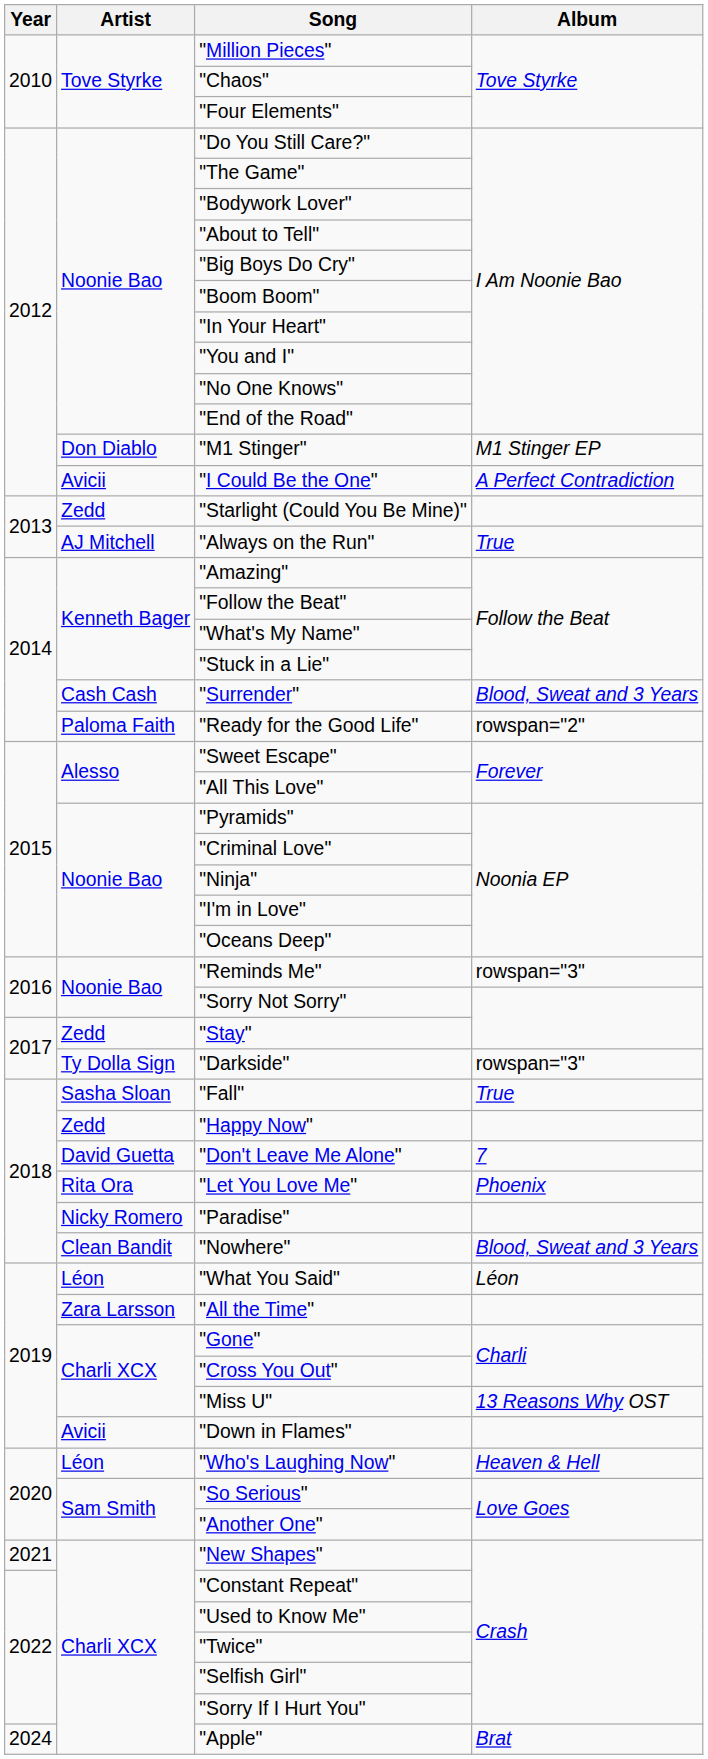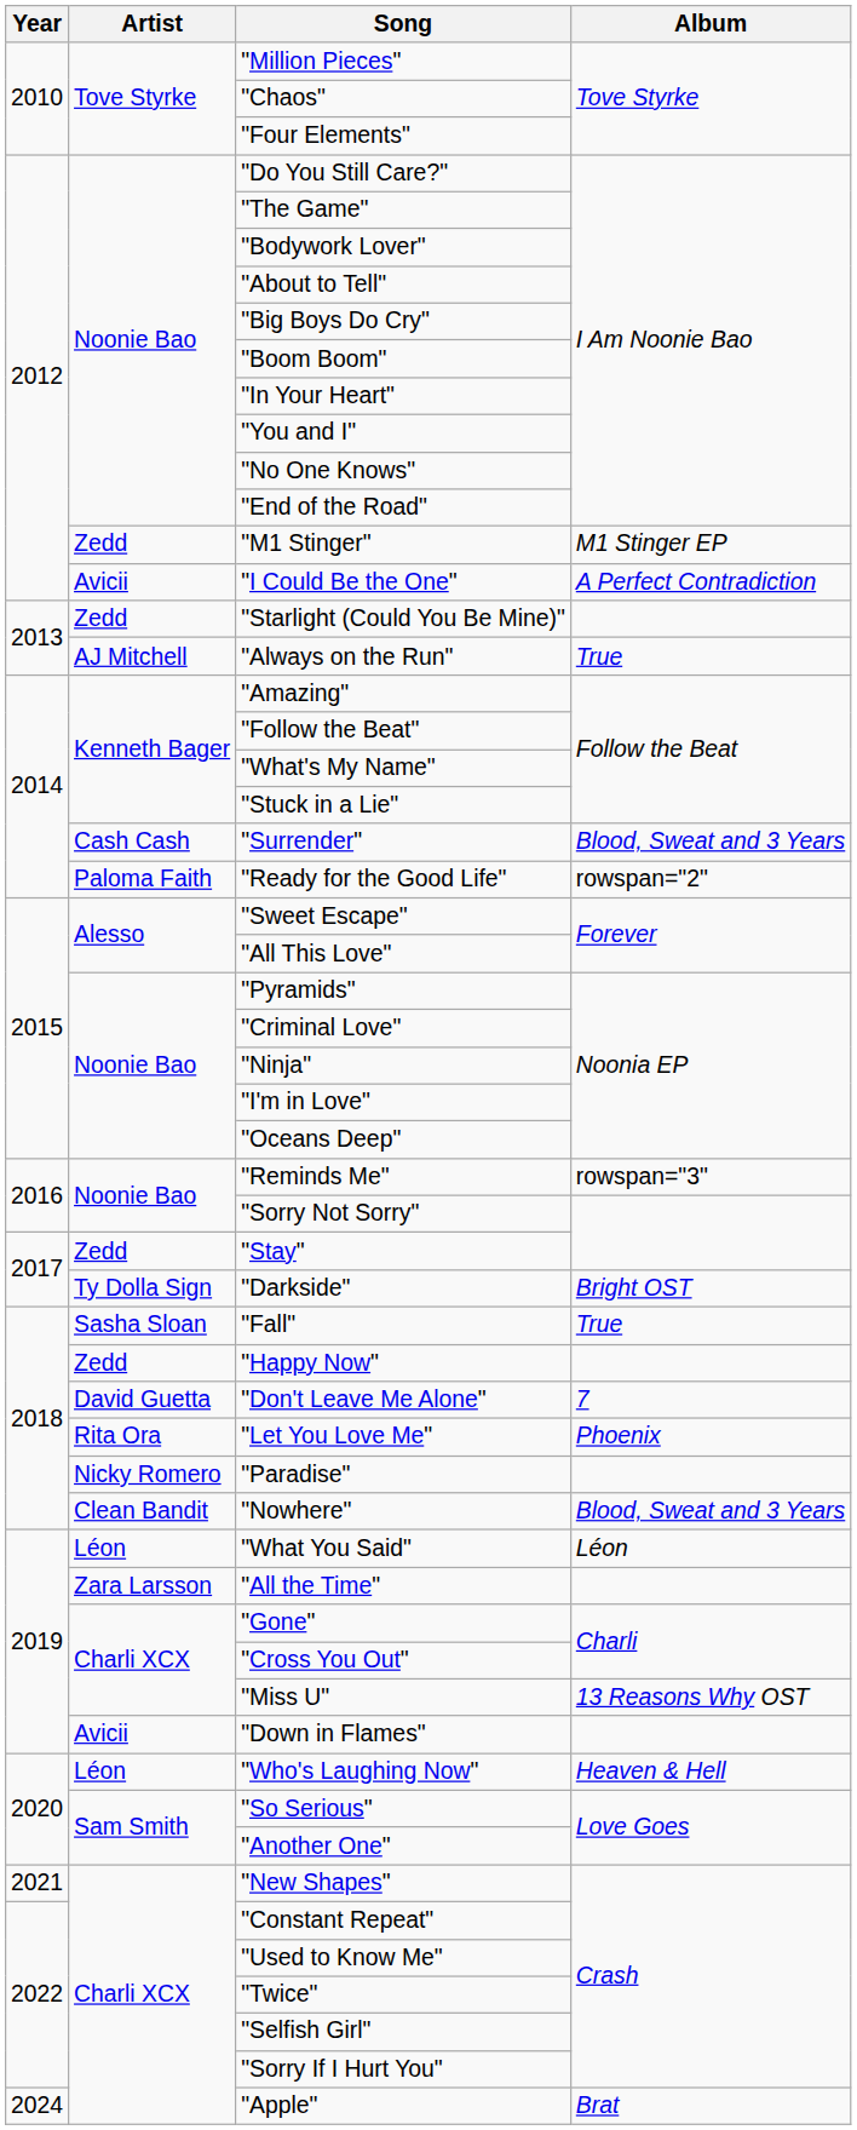"M1 Stinger" | Artist: Don Diablo -> Zedd
"Darkside" | Album: rowspan="3" -> Bright OST
